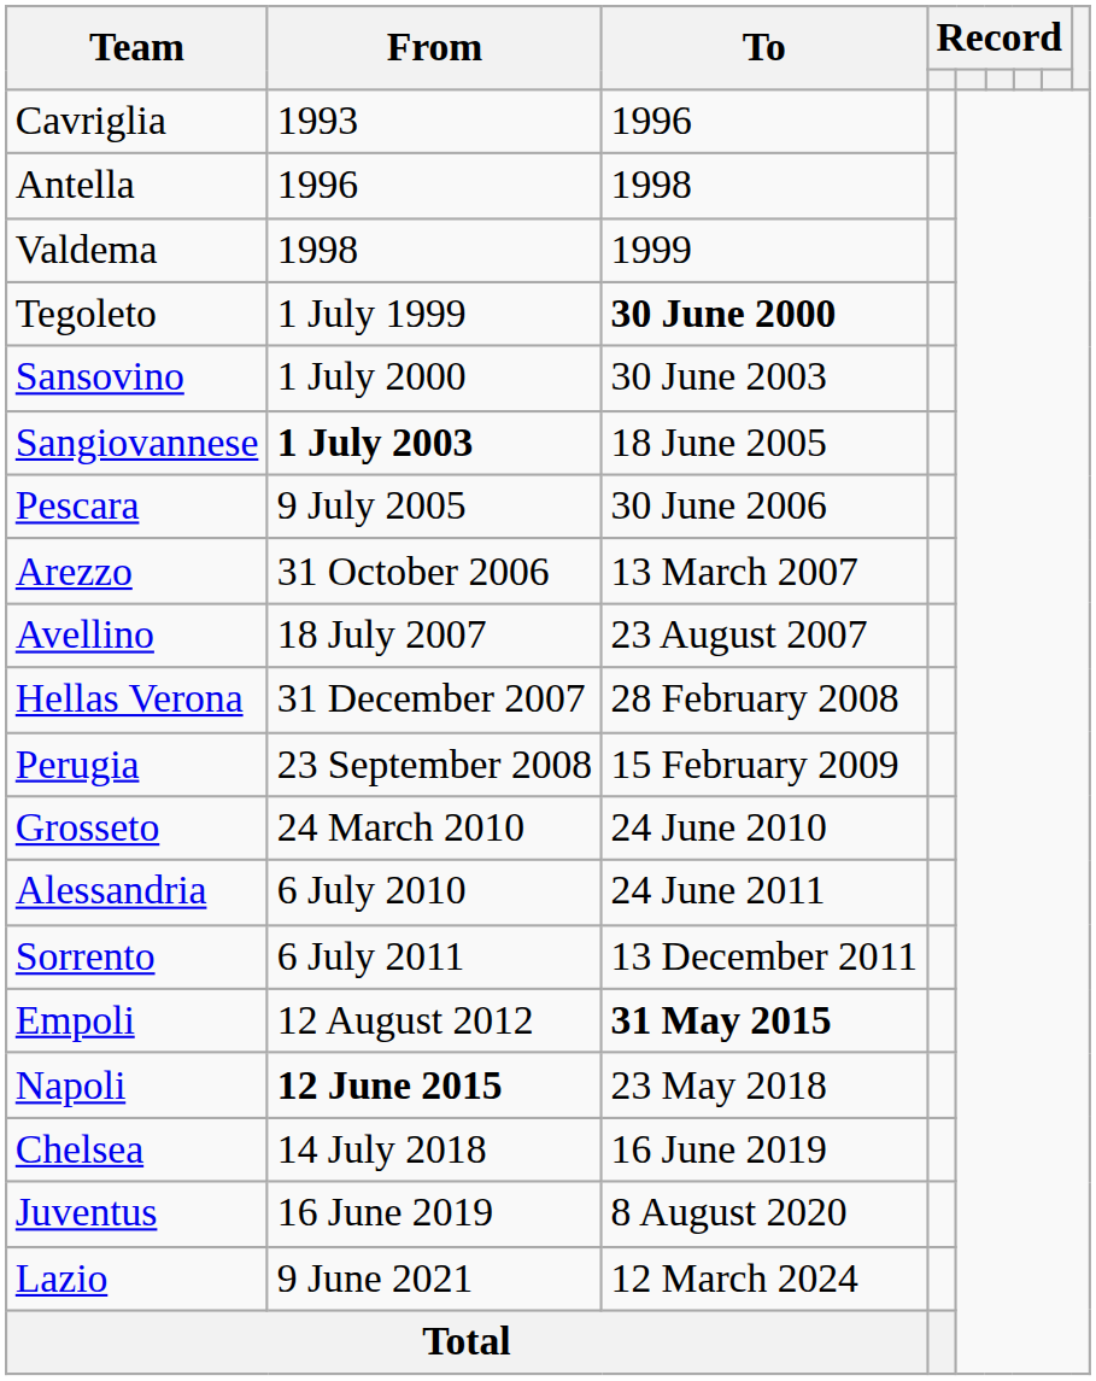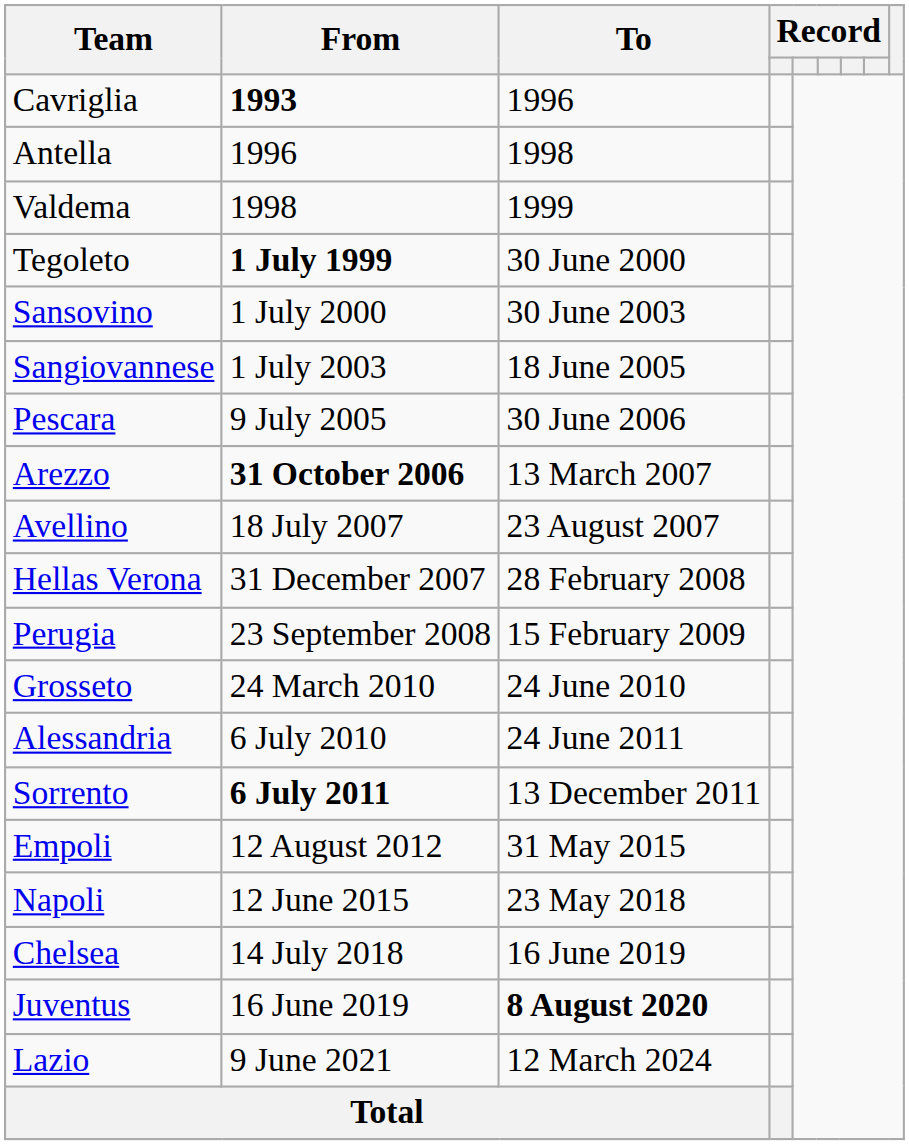Cavriglia | From: normal -> bold
Tegoleto | From: normal -> bold
Tegoleto | To: bold -> normal
Sangiovannese | From: bold -> normal
Arezzo | From: normal -> bold
Sorrento | From: normal -> bold
Empoli | To: bold -> normal
Napoli | From: bold -> normal
Juventus | To: normal -> bold
